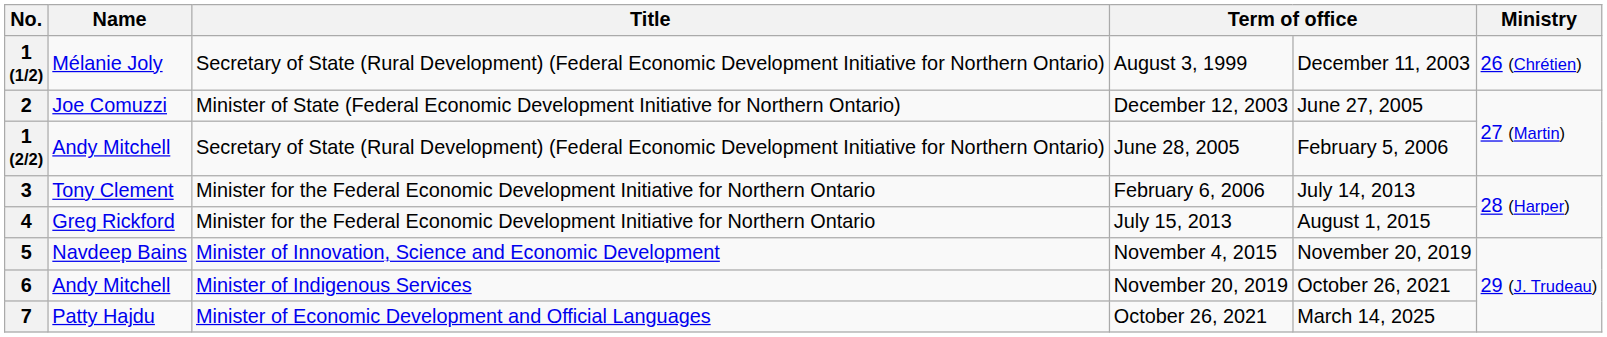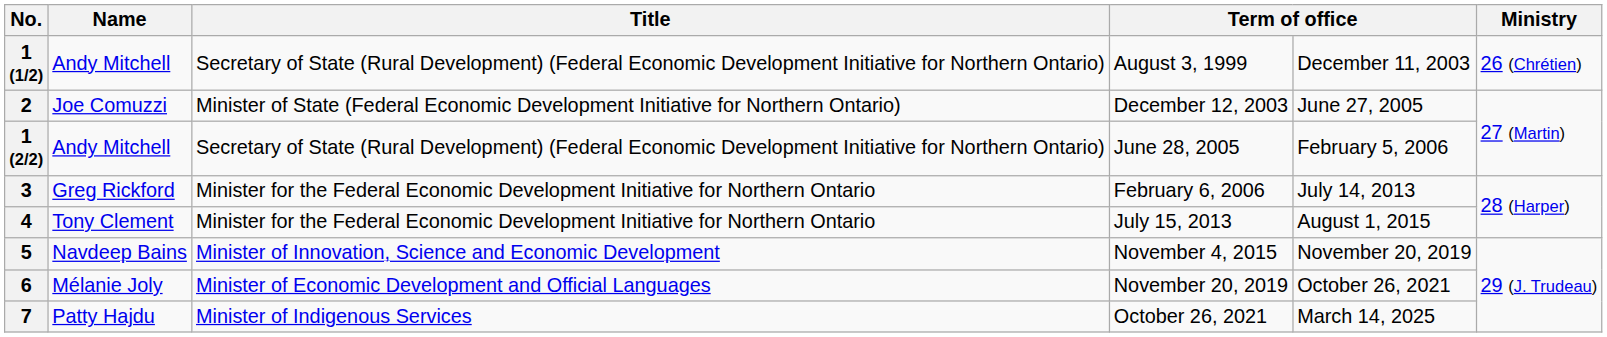1 (1/2) | Name: Mélanie Joly -> Andy Mitchell
3 | Name: Tony Clement -> Greg Rickford
4 | Name: Greg Rickford -> Tony Clement
6 | Name: Andy Mitchell -> Mélanie Joly
6 | Title: Minister of Indigenous Services -> Minister of Economic Development and Official Languages
7 | Title: Minister of Economic Development and Official Languages -> Minister of Indigenous Services
